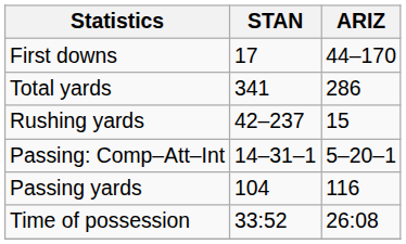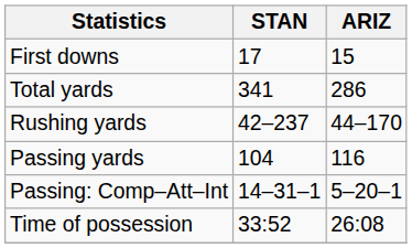First downs | ARIZ: 44–170 -> 15
Rushing yards | ARIZ: 15 -> 44–170
rows swapped: Passing yards <-> Passing: Comp–Att–Int
